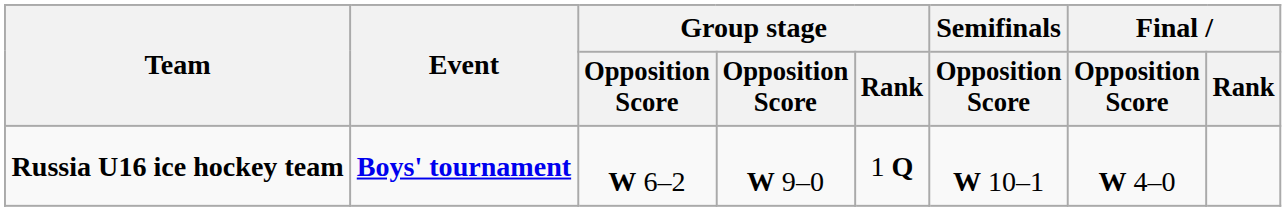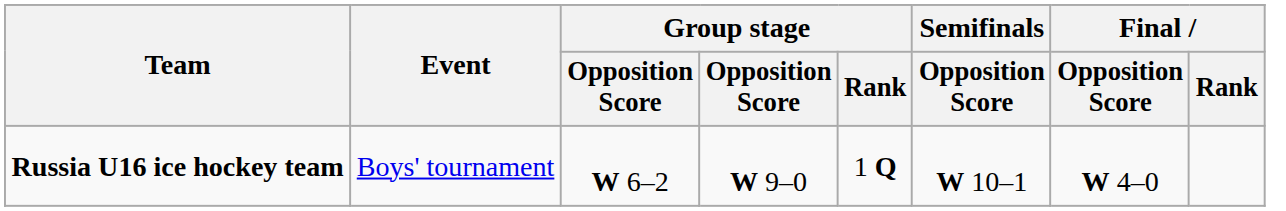Russia U16 ice hockey team | Event: bold -> normal
